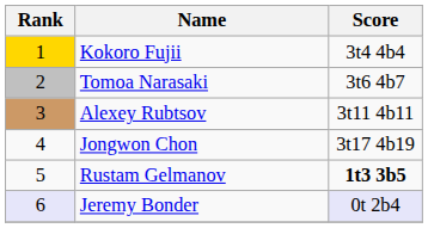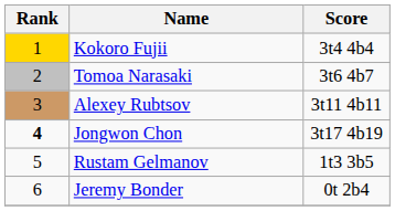Jongwon Chon | Rank: normal -> bold
Rustam Gelmanov | Score: bold -> normal
Jeremy Bonder | Rank: lavender background -> no background
Jeremy Bonder | Score: lavender background -> no background
